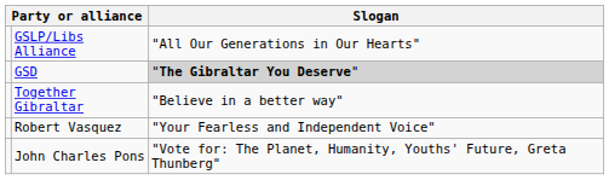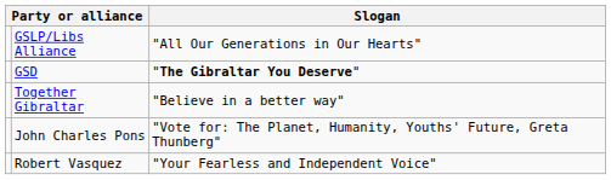GSD | Slogan: lightgrey background -> no background
rows swapped: Robert Vasquez <-> John Charles Pons
